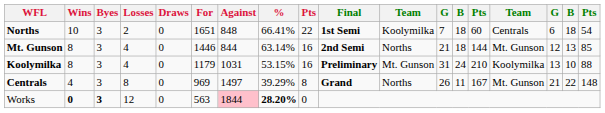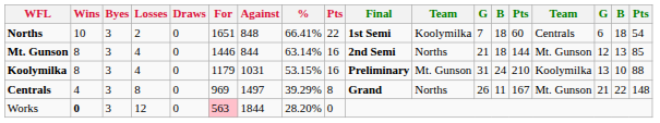Works | Byes: bold -> normal
Works | For: no background -> pink background
Works | Against: pink background -> no background
Works | %: bold -> normal
